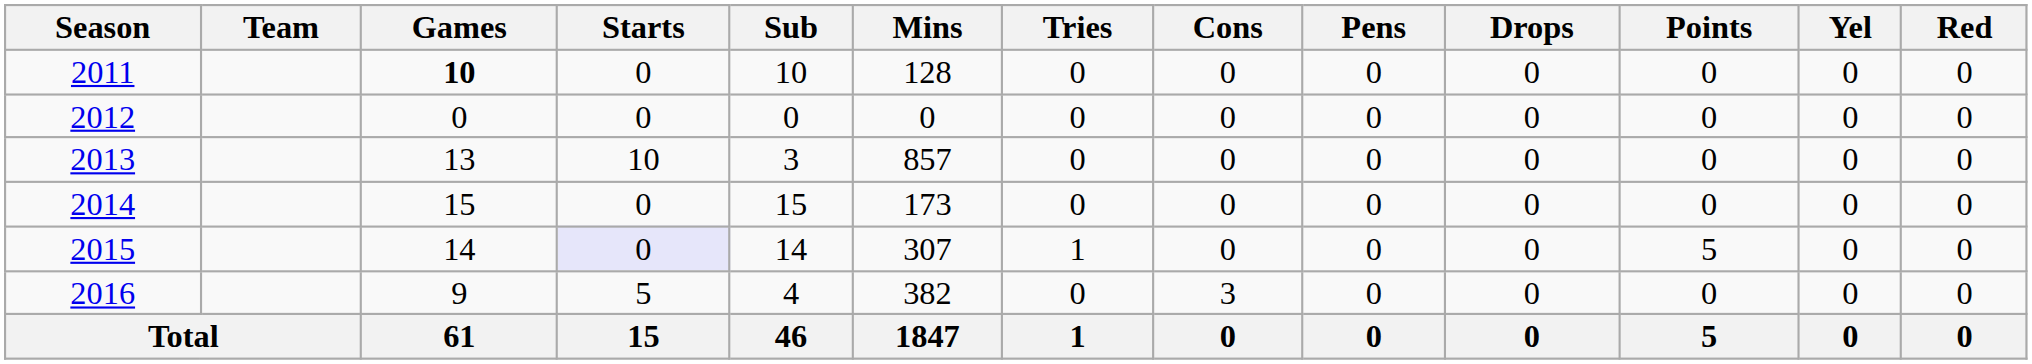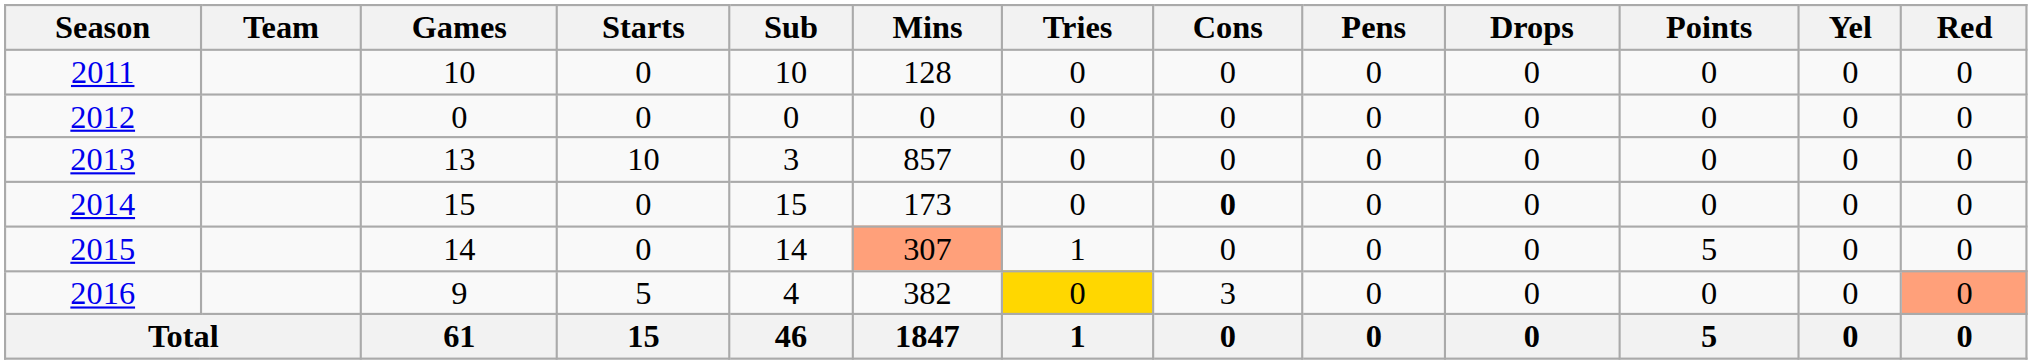2011 | Games: bold -> normal
2014 | Cons: normal -> bold
2015 | Starts: lavender background -> no background
2015 | Mins: no background -> lightsalmon background
2016 | Tries: no background -> gold background
2016 | Red: no background -> lightsalmon background
